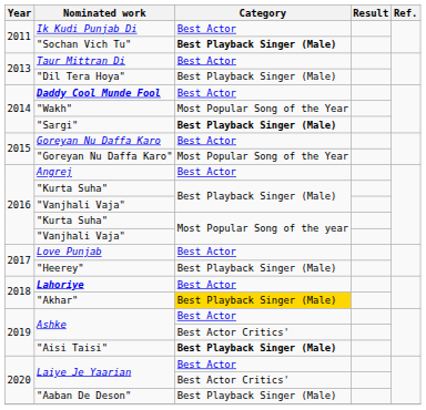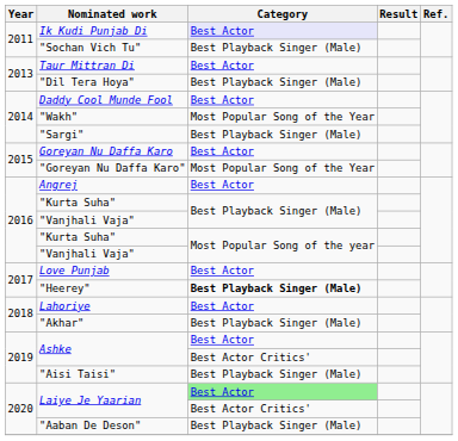Ik Kudi Punjab Di | Category: no background -> lavender background
"Sochan Vich Tu" | Category: bold -> normal
Daddy Cool Munde Fool | Nominated work: bold -> normal
"Sargi" | Category: bold -> normal
"Heerey" | Category: normal -> bold
Lahoriye | Nominated work: bold -> normal
"Akhar" | Category: gold background -> no background
"Aisi Taisi" | Category: bold -> normal
Laiye Je Yaarian / Best Actor | Category: no background -> lightgreen background
